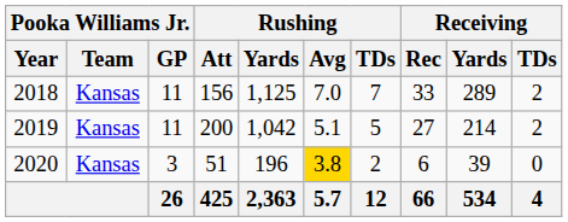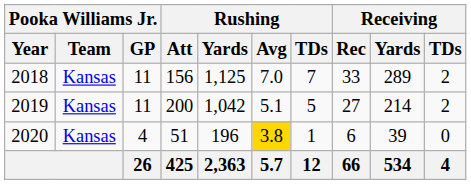2020 | Pooka Williams Jr. / GP: 3 -> 4
2020 | Rushing / TDs: 2 -> 1
